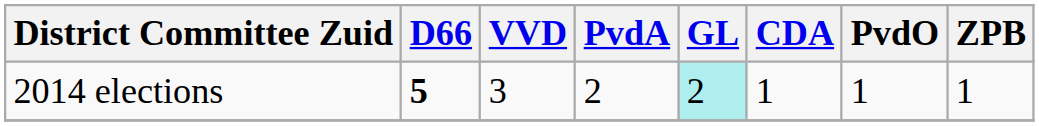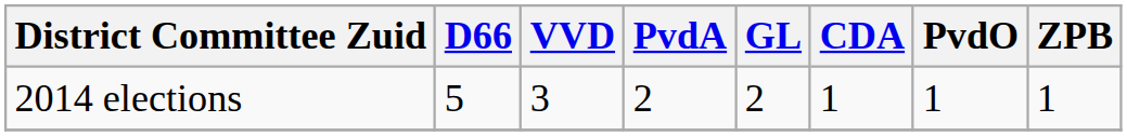2014 elections | D66: bold -> normal
2014 elections | GL: paleturquoise background -> no background
